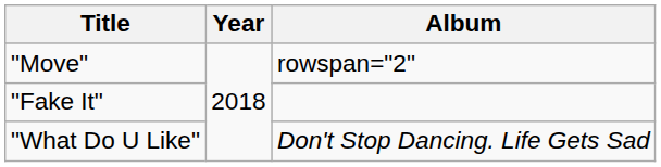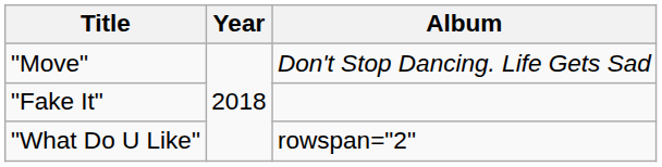"Move" | Album: rowspan="2" -> Don't Stop Dancing. Life Gets Sad
"What Do U Like" | Album: Don't Stop Dancing. Life Gets Sad -> rowspan="2"
